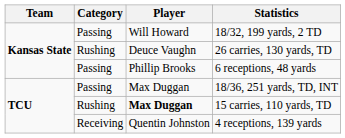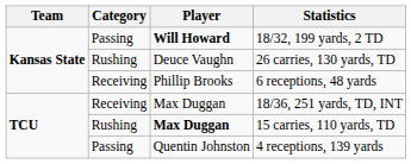18/32, 199 yards, 2 TD | Player: normal -> bold
6 receptions, 48 yards | Category: Passing -> Receiving
18/36, 251 yards, TD, INT | Category: Passing -> Receiving
4 receptions, 139 yards | Category: Receiving -> Passing
